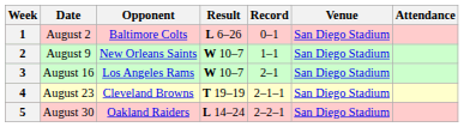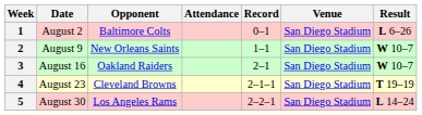columns swapped: Result <-> Attendance
3 | Opponent: Los Angeles Rams -> Oakland Raiders
5 | Opponent: Oakland Raiders -> Los Angeles Rams
